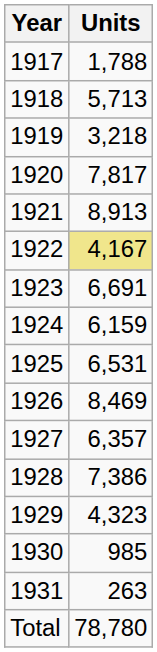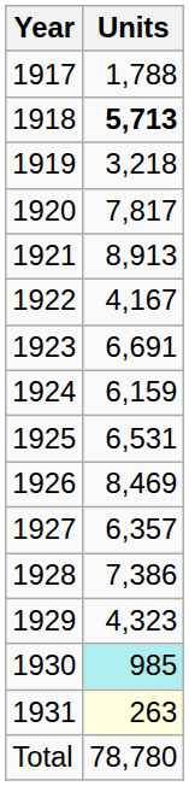1918 | Units: normal -> bold
1922 | Units: khaki background -> no background
1930 | Units: no background -> paleturquoise background
1931 | Units: no background -> lightyellow background
